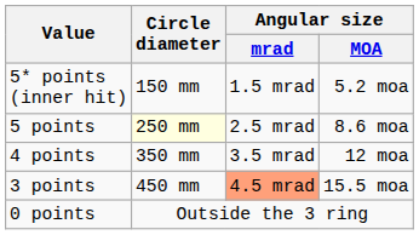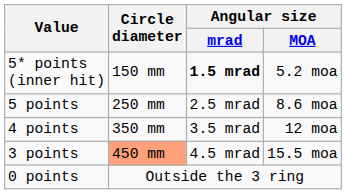5* points (inner hit) | Angular size / mrad: normal -> bold
5 points | Circle diameter: lightyellow background -> no background
3 points | Circle diameter: no background -> lightsalmon background
3 points | Angular size / mrad: lightsalmon background -> no background
